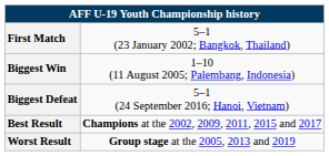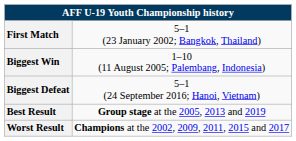Best Result | column 2: Champions at the 2002, 2009, 2011, 2015 and 2017 -> Group stage at the 2005, 2013 and 2019
Worst Result | column 2: Group stage at the 2005, 2013 and 2019 -> Champions at the 2002, 2009, 2011, 2015 and 2017
